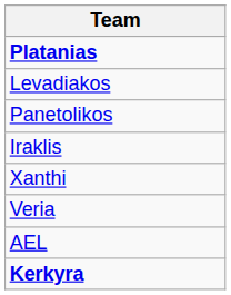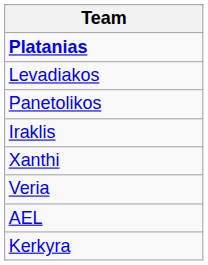row 9 | column 1: bold -> normal
